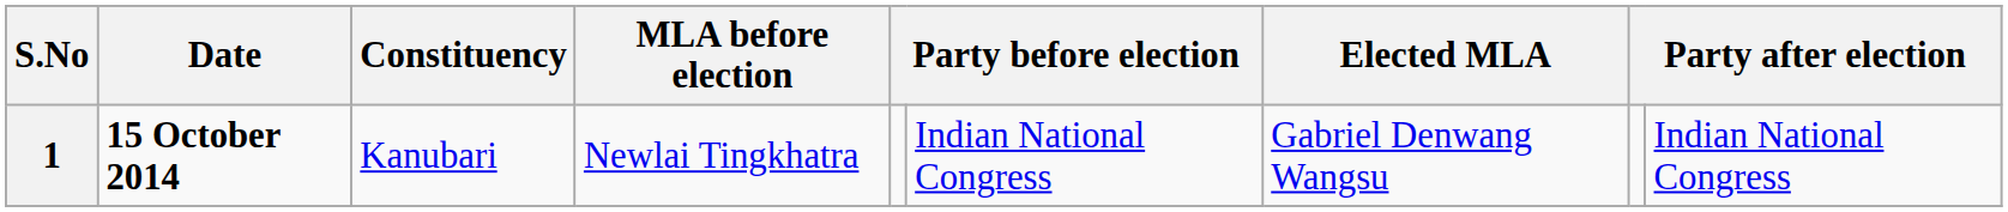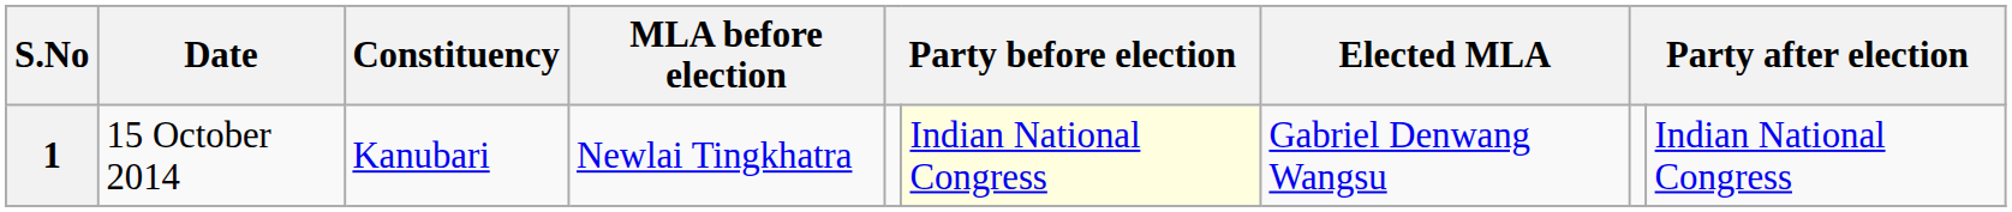1 | Date: bold -> normal
1 | column 6: no background -> lightyellow background
